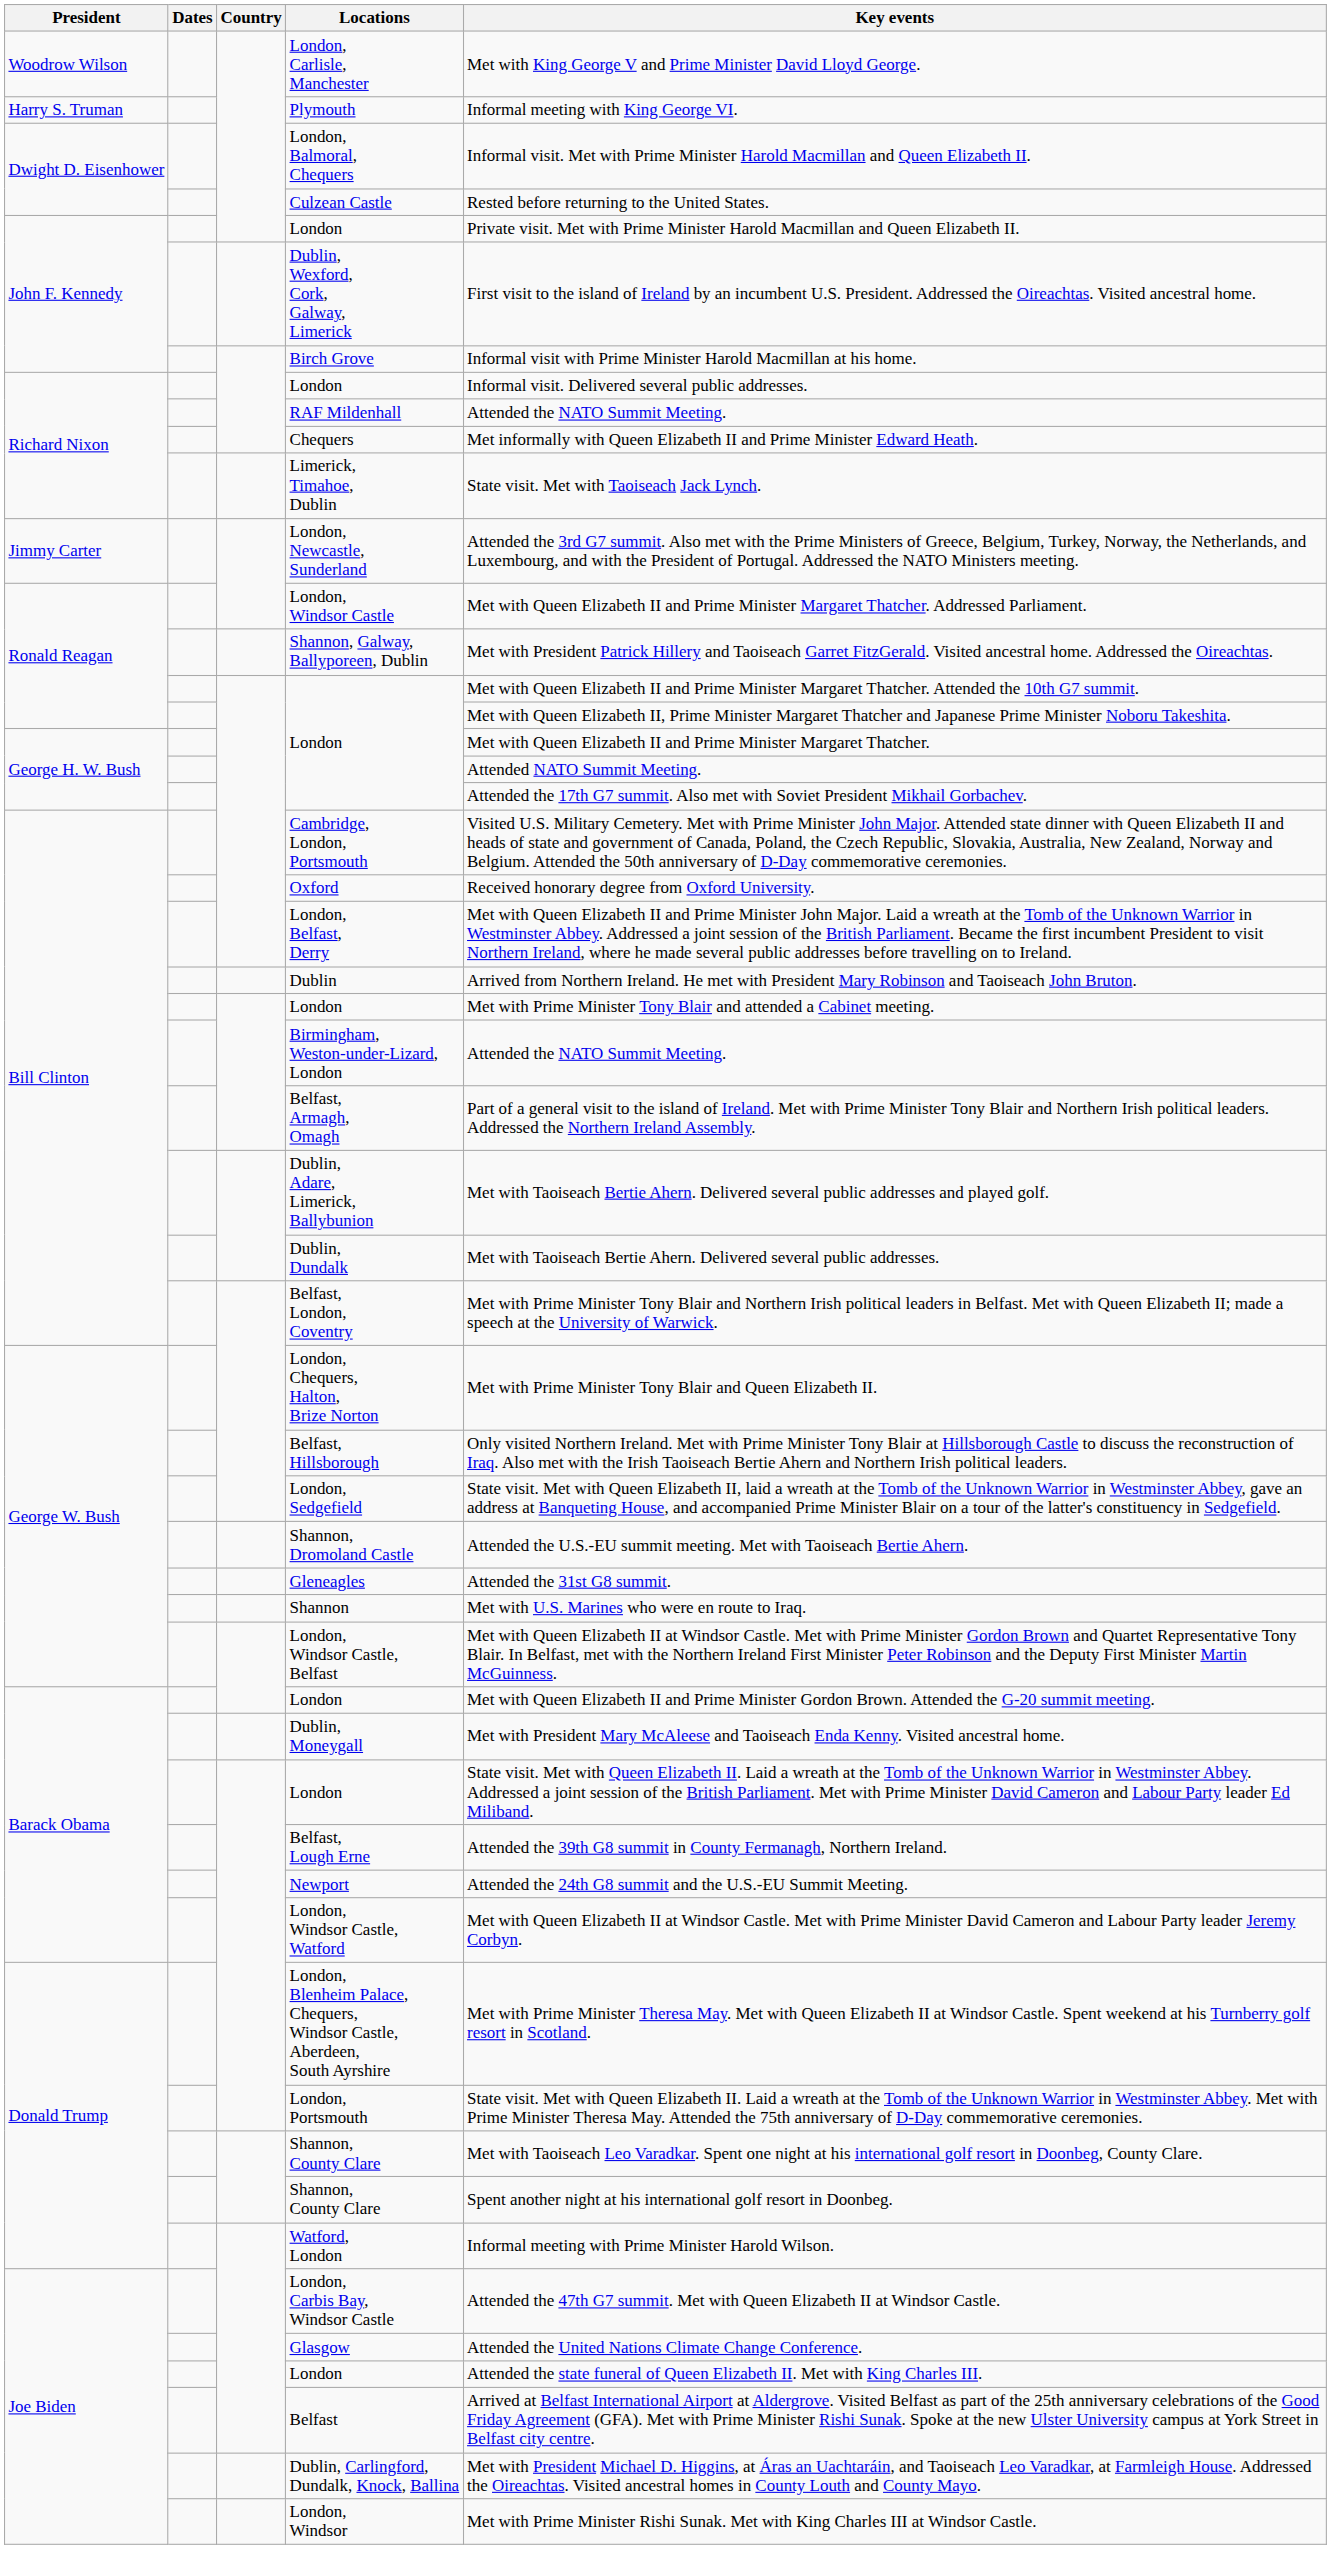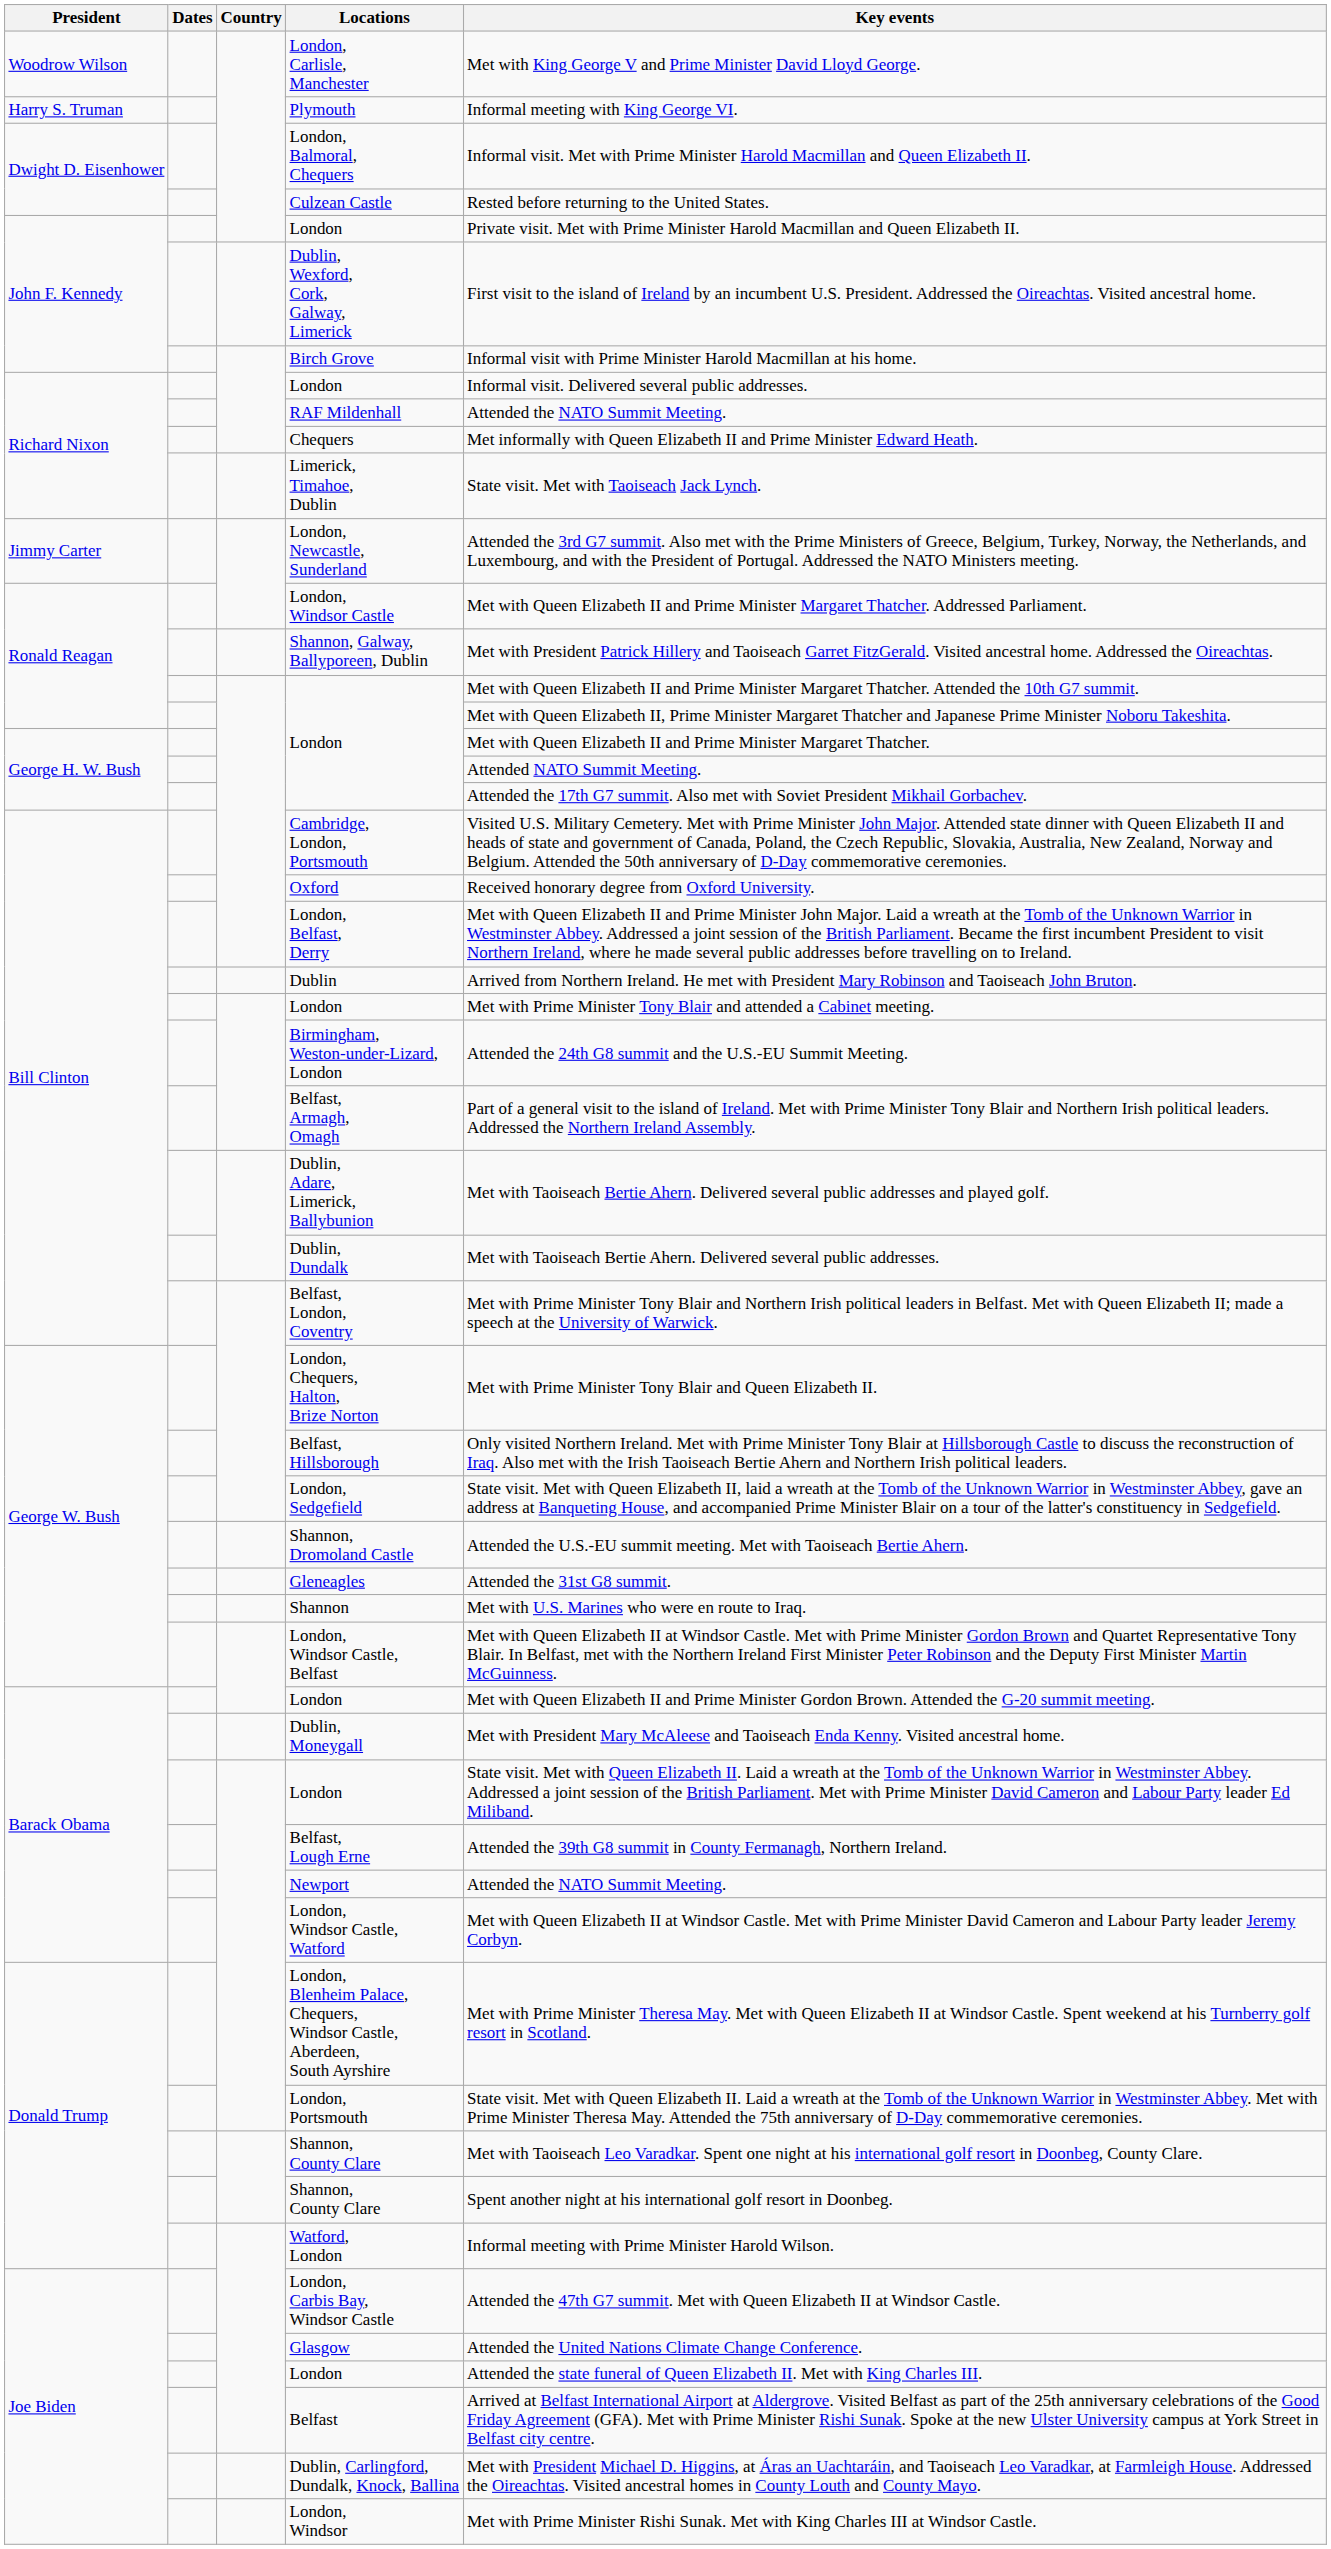Birmingham, Weston-under-Lizard, London | Key events: Attended the NATO Summit Meeting. -> Attended the 24th G8 summit and the U.S.-EU Summit Meeting.
Newport | Key events: Attended the 24th G8 summit and the U.S.-EU Summit Meeting. -> Attended the NATO Summit Meeting.
